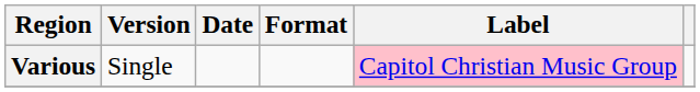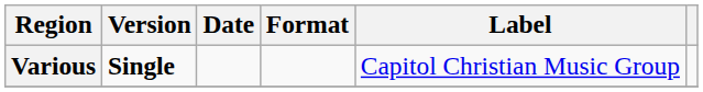Various | Version: normal -> bold
Various | Label: pink background -> no background
